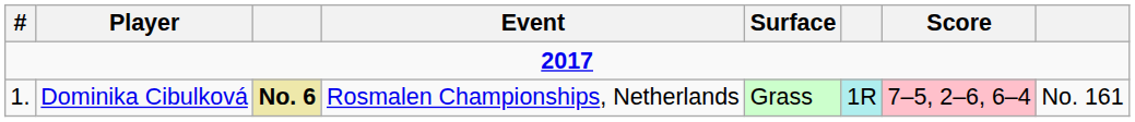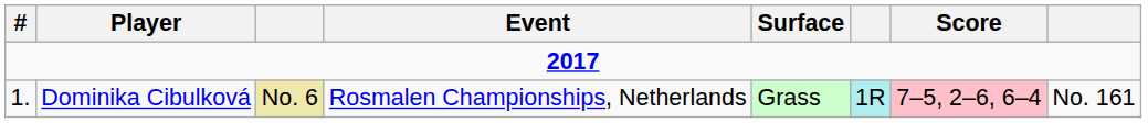Dominika Cibulková | column 3: bold -> normal
